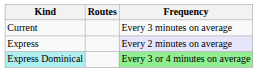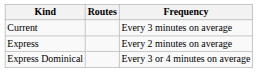row 3 | Frequency: lavender background -> no background
row 4 | Kind: paleturquoise background -> no background
row 4 | Frequency: lightgreen background -> no background
